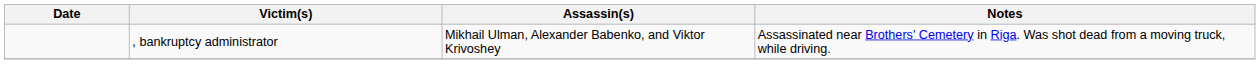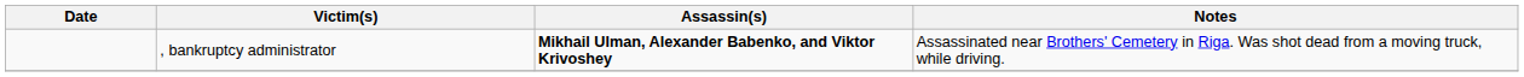, bankruptcy administrator | Assassin(s): normal -> bold
